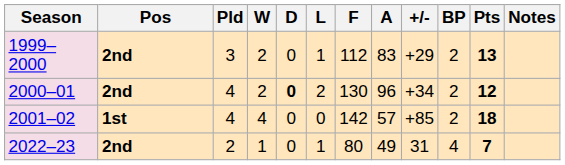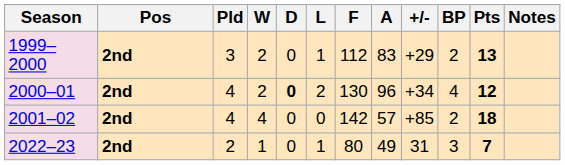2000–01 | BP: 2 -> 4
2001–02 | Pos: 1st -> 2nd
2022–23 | BP: 4 -> 3
